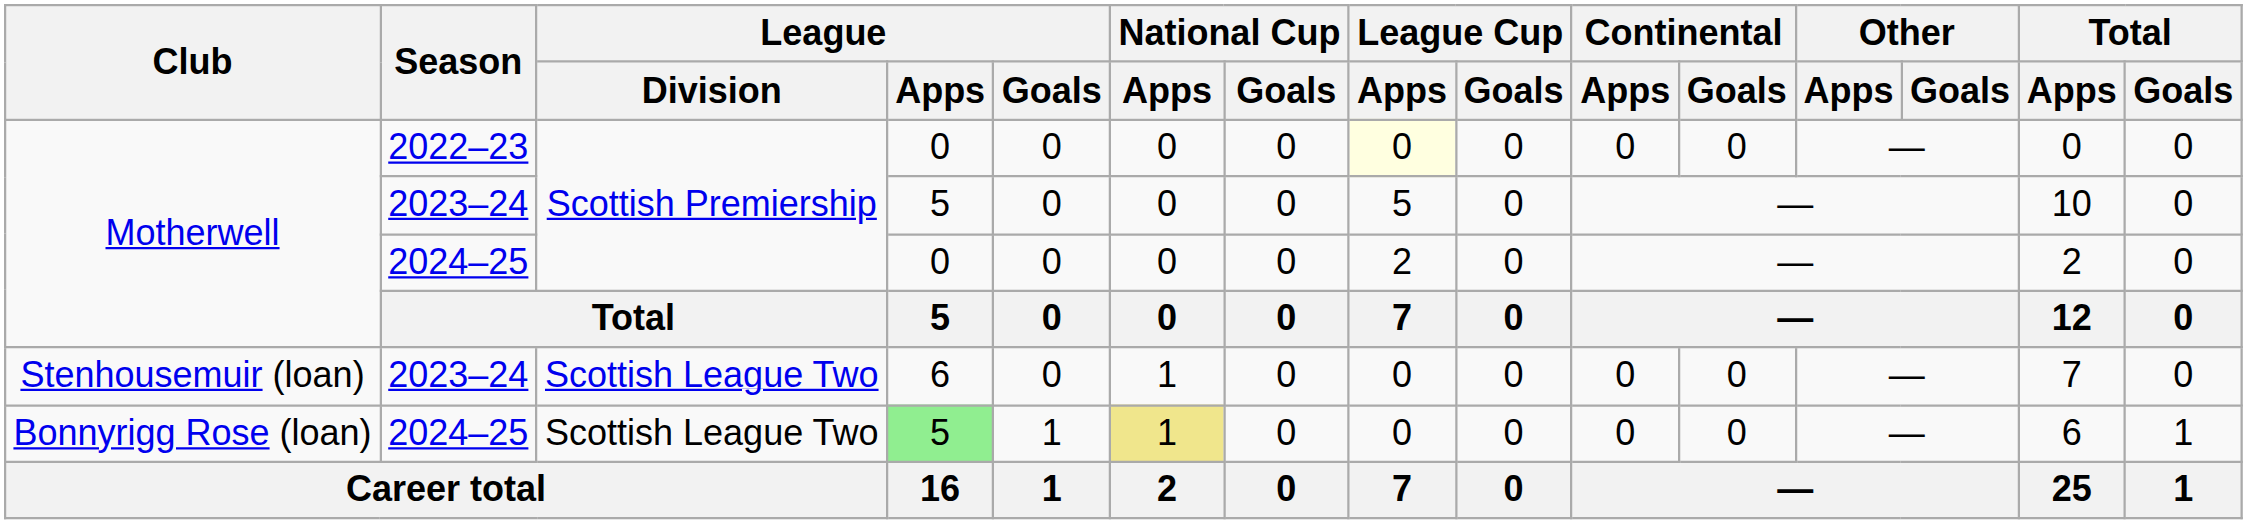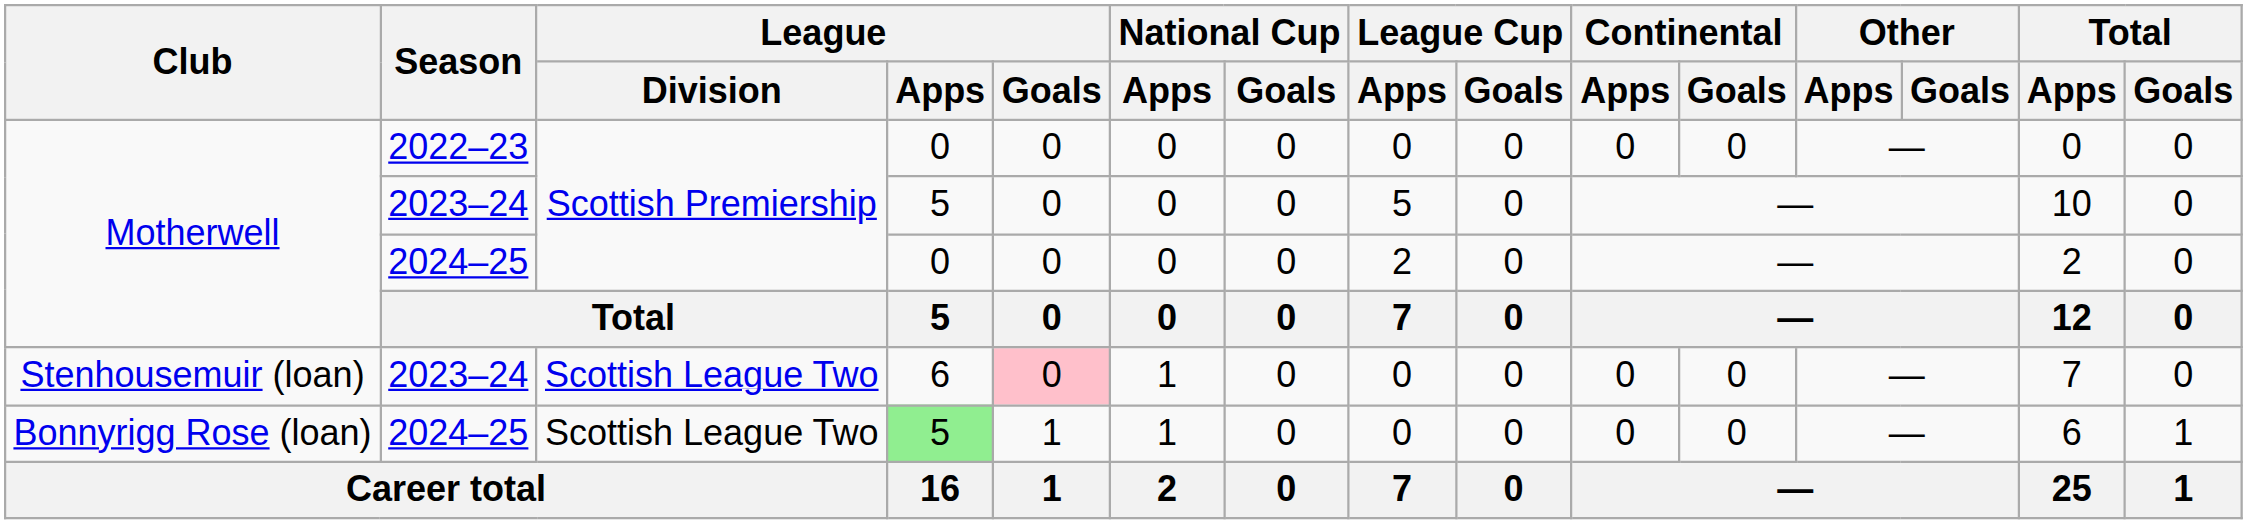Motherwell / 2022–23 | League Cup / Apps: lightyellow background -> no background
Stenhousemuir (loan) | League / Goals: no background -> pink background
Bonnyrigg Rose (loan) | National Cup / Apps: khaki background -> no background
